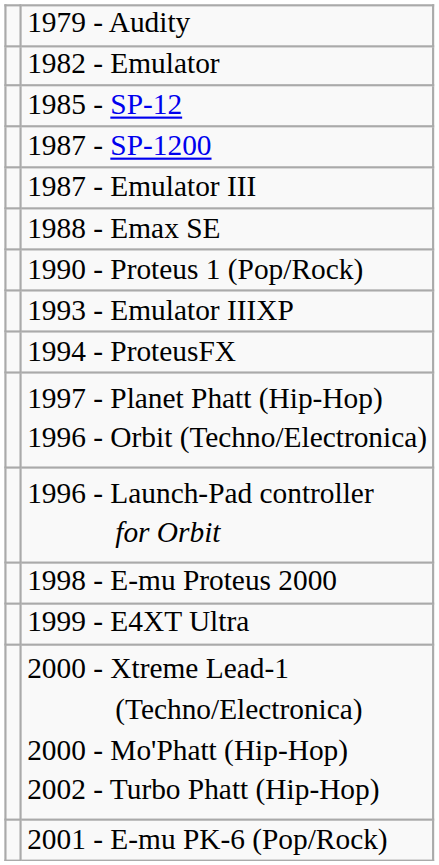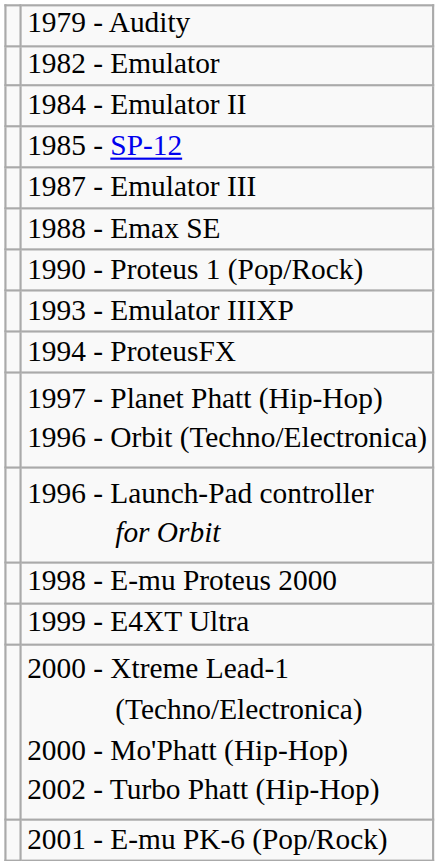+ row: 1984 - Emulator II
- row: 1987 - SP-1200
